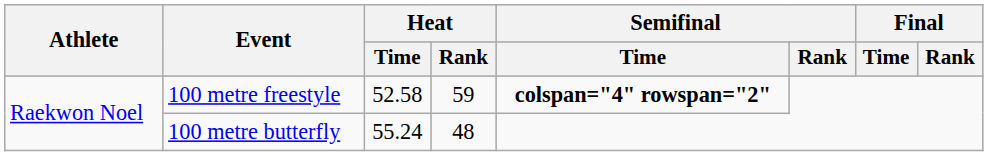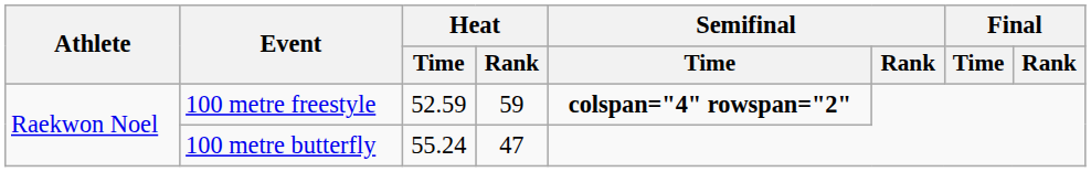100 metre freestyle | Heat / Time: 52.58 -> 52.59
100 metre butterfly | Heat / Rank: 48 -> 47
